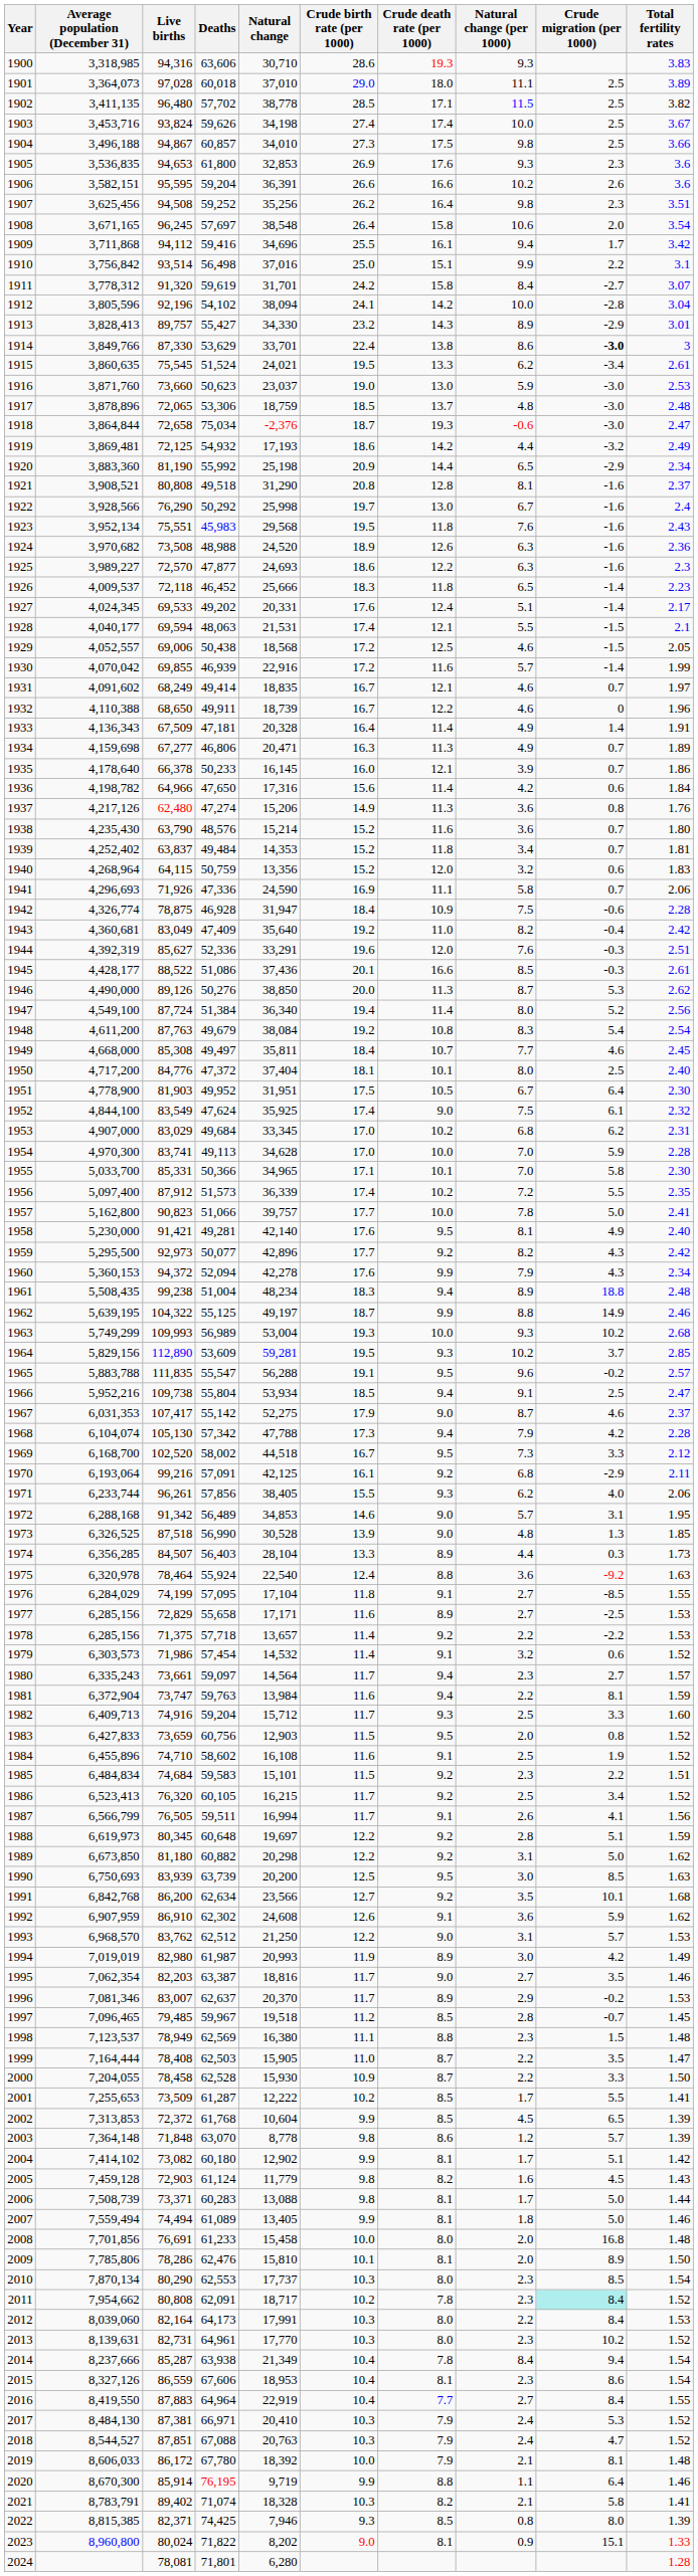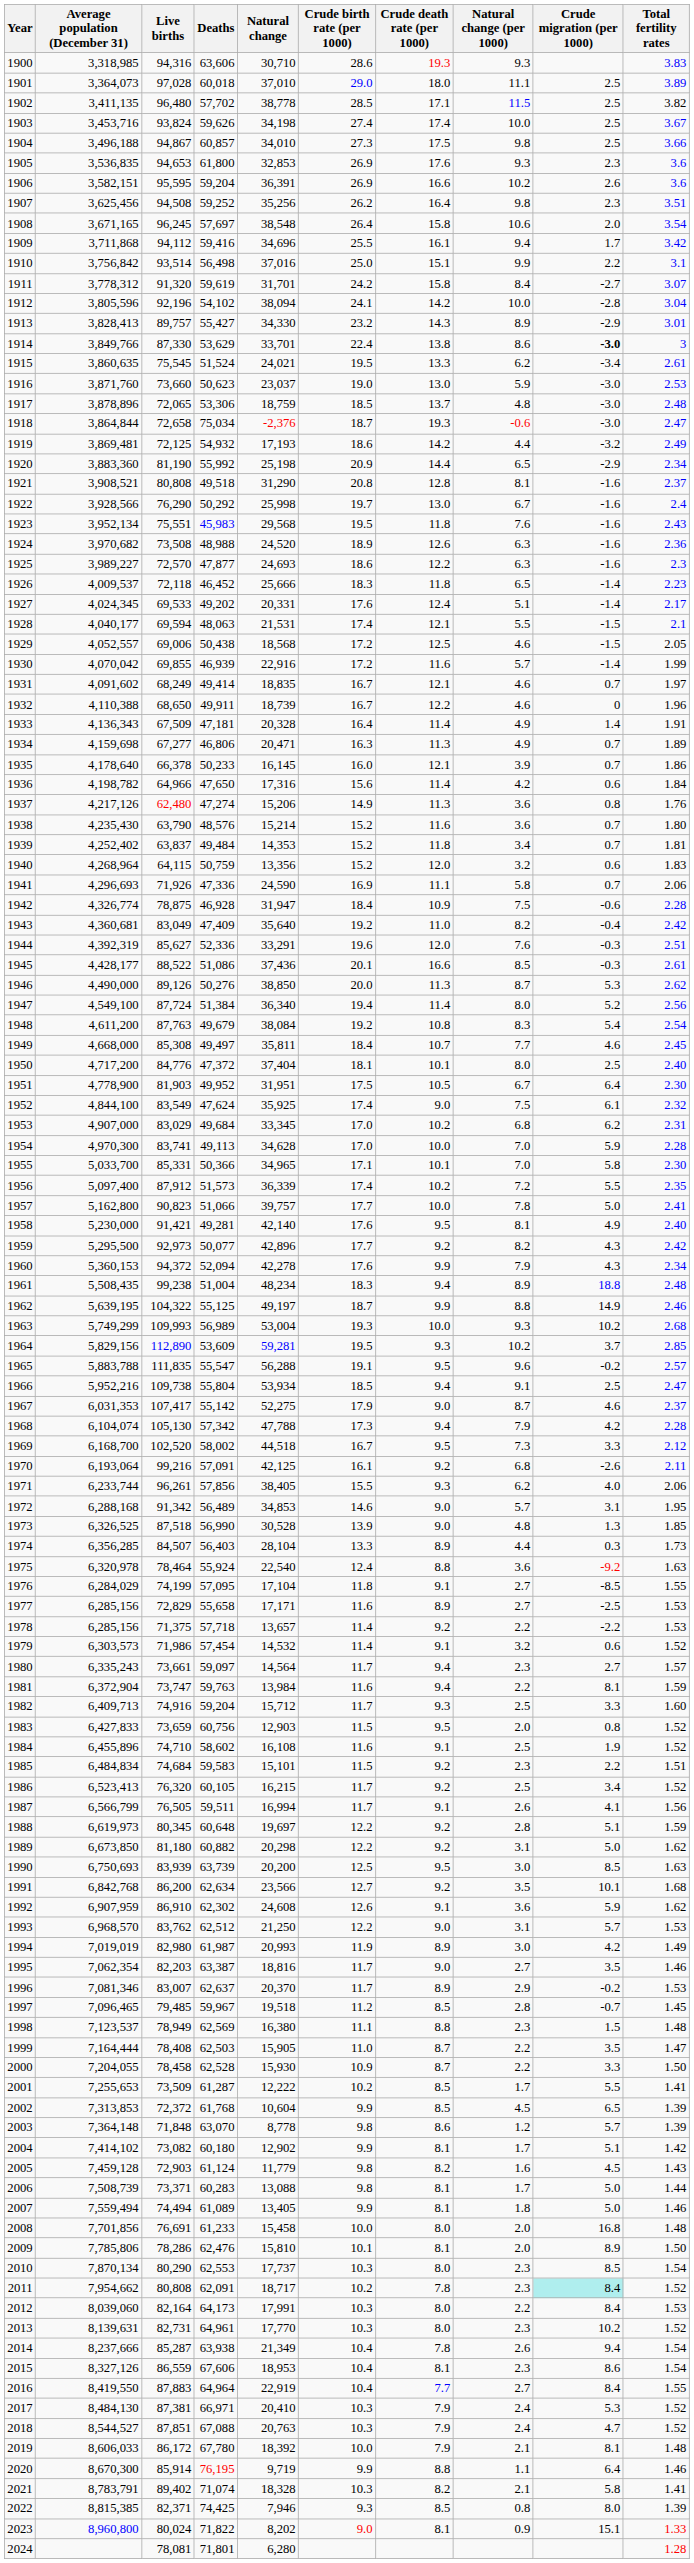1906 | Crude birth rate (per 1000): 26.6 -> 26.9
1970 | Crude migration (per 1000): -2.9 -> -2.6
2014 | Natural change (per 1000): 8.4 -> 2.6
